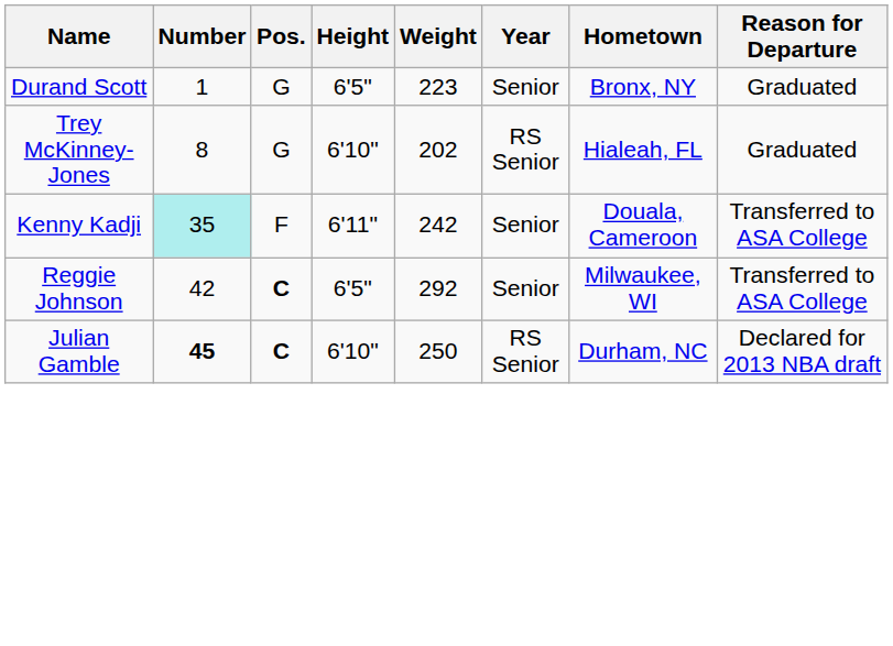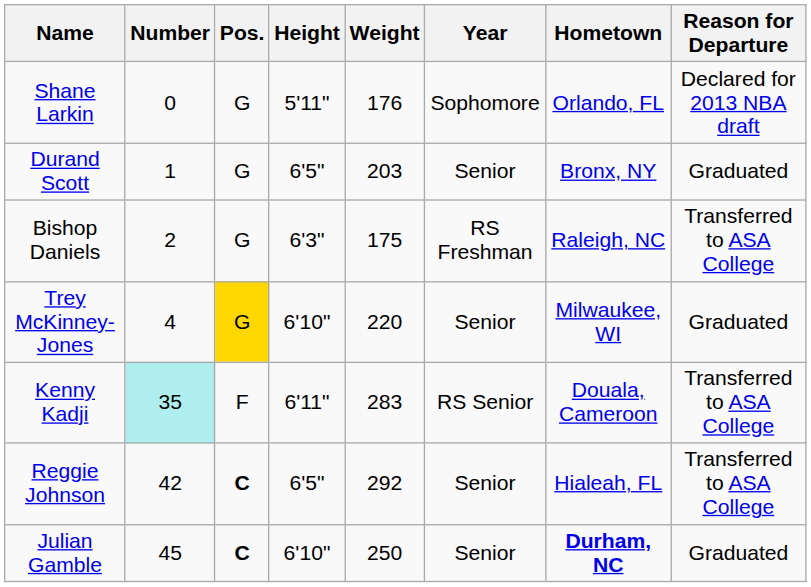+ row: Shane Larkin | 0 | G | 5'11" | 176 | Sophomore | Orlando, FL | Declared for 2013 NBA draft
Durand Scott | Weight: 223 -> 203
+ row: Bishop Daniels | 2 | G | 6'3" | 175 | RS Freshman | Raleigh, NC | Transferred to ASA College
Trey McKinney-Jones | Number: 8 -> 4
Trey McKinney-Jones | Pos.: no background -> gold background
Trey McKinney-Jones | Weight: 202 -> 220
Trey McKinney-Jones | Year: RS Senior -> Senior
Trey McKinney-Jones | Hometown: Hialeah, FL -> Milwaukee, WI
Kenny Kadji | Weight: 242 -> 283
Kenny Kadji | Year: Senior -> RS Senior
Reggie Johnson | Hometown: Milwaukee, WI -> Hialeah, FL
Julian Gamble | Number: bold -> normal
Julian Gamble | Year: RS Senior -> Senior
Julian Gamble | Hometown: normal -> bold
Julian Gamble | Reason for Departure: Declared for 2013 NBA draft -> Graduated
